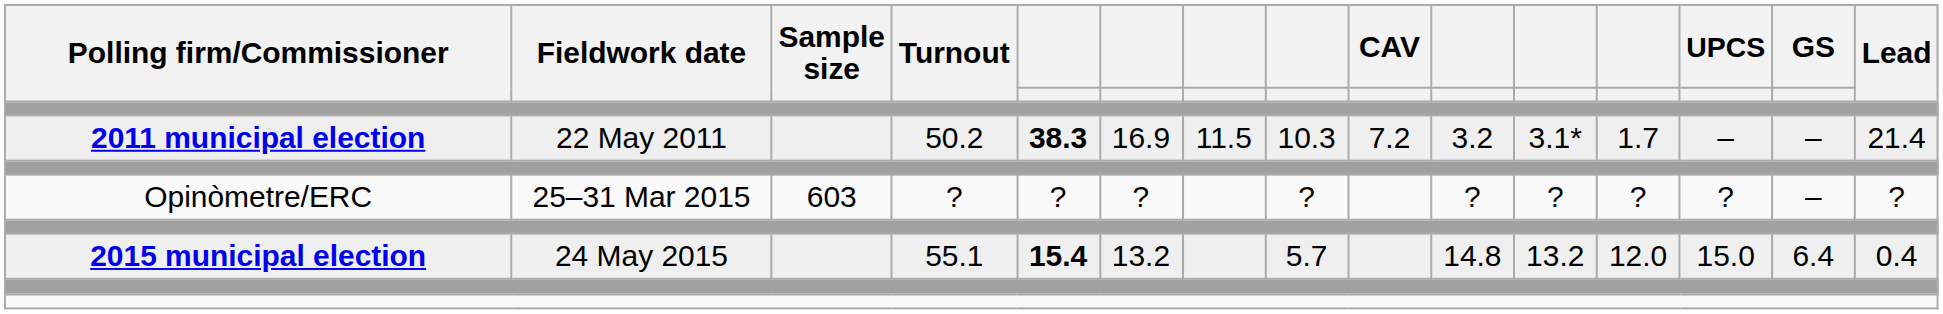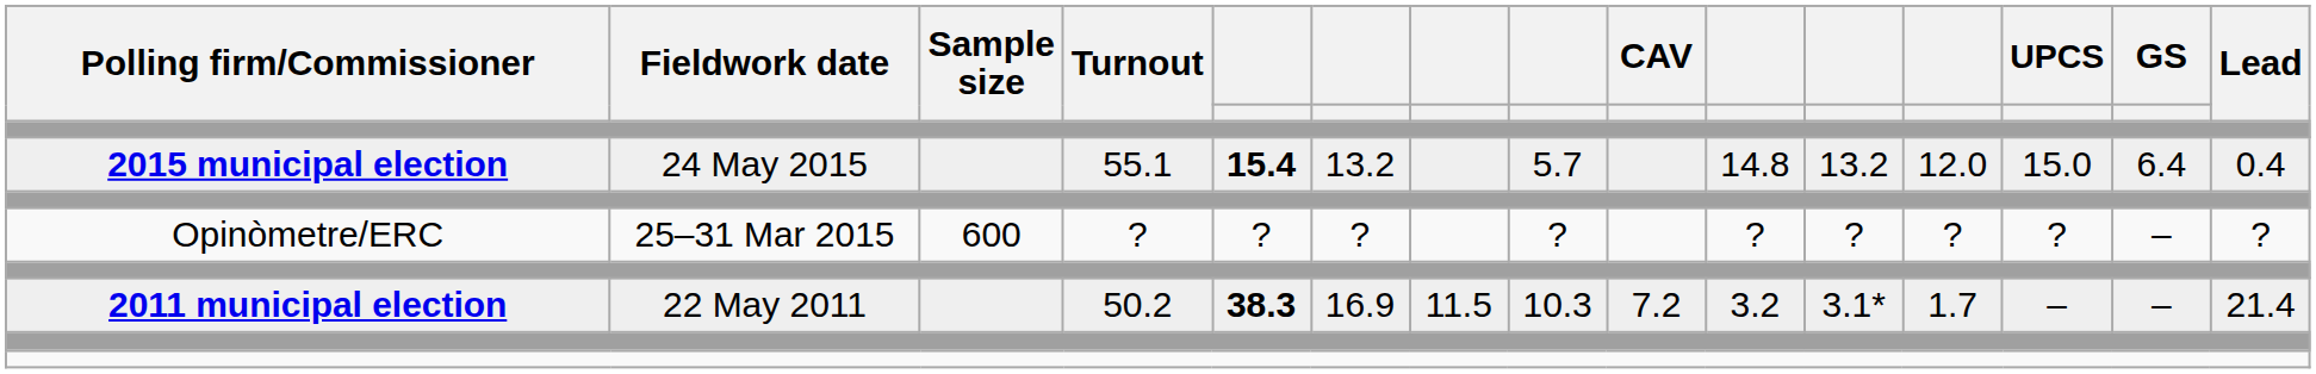rows swapped: 2015 municipal election <-> 2011 municipal election
Opinòmetre/ERC | Sample size: 603 -> 600
